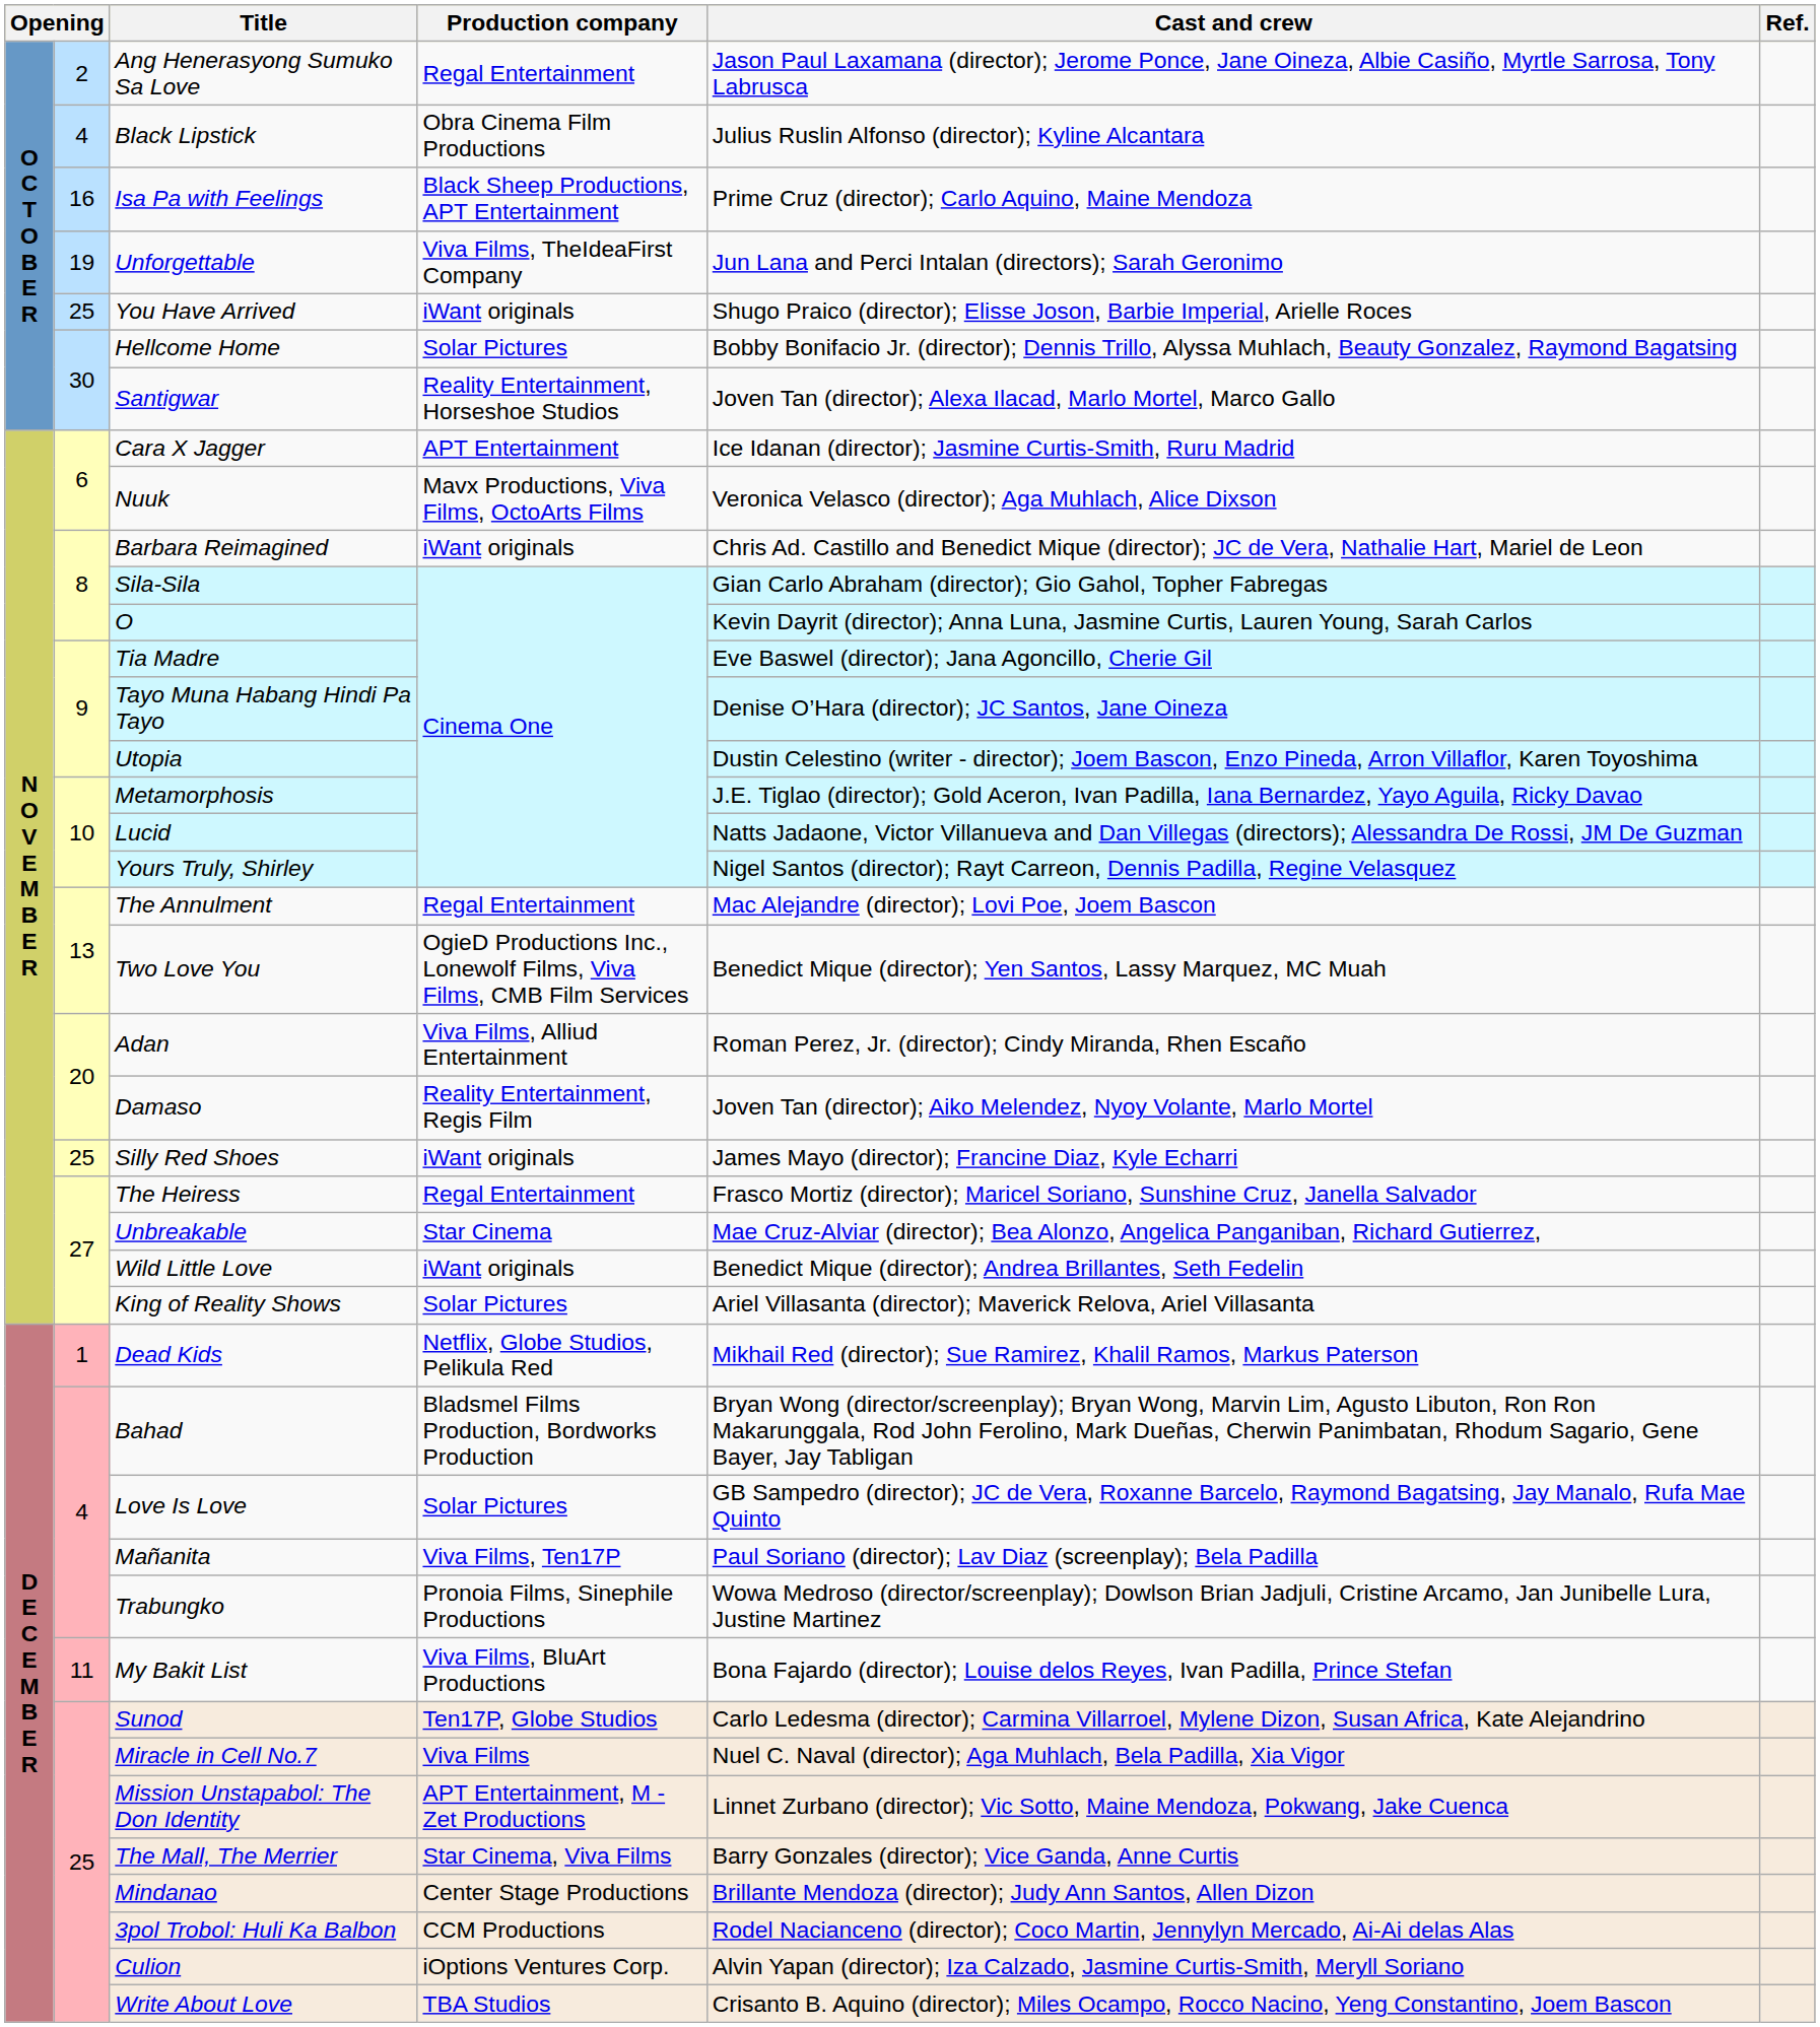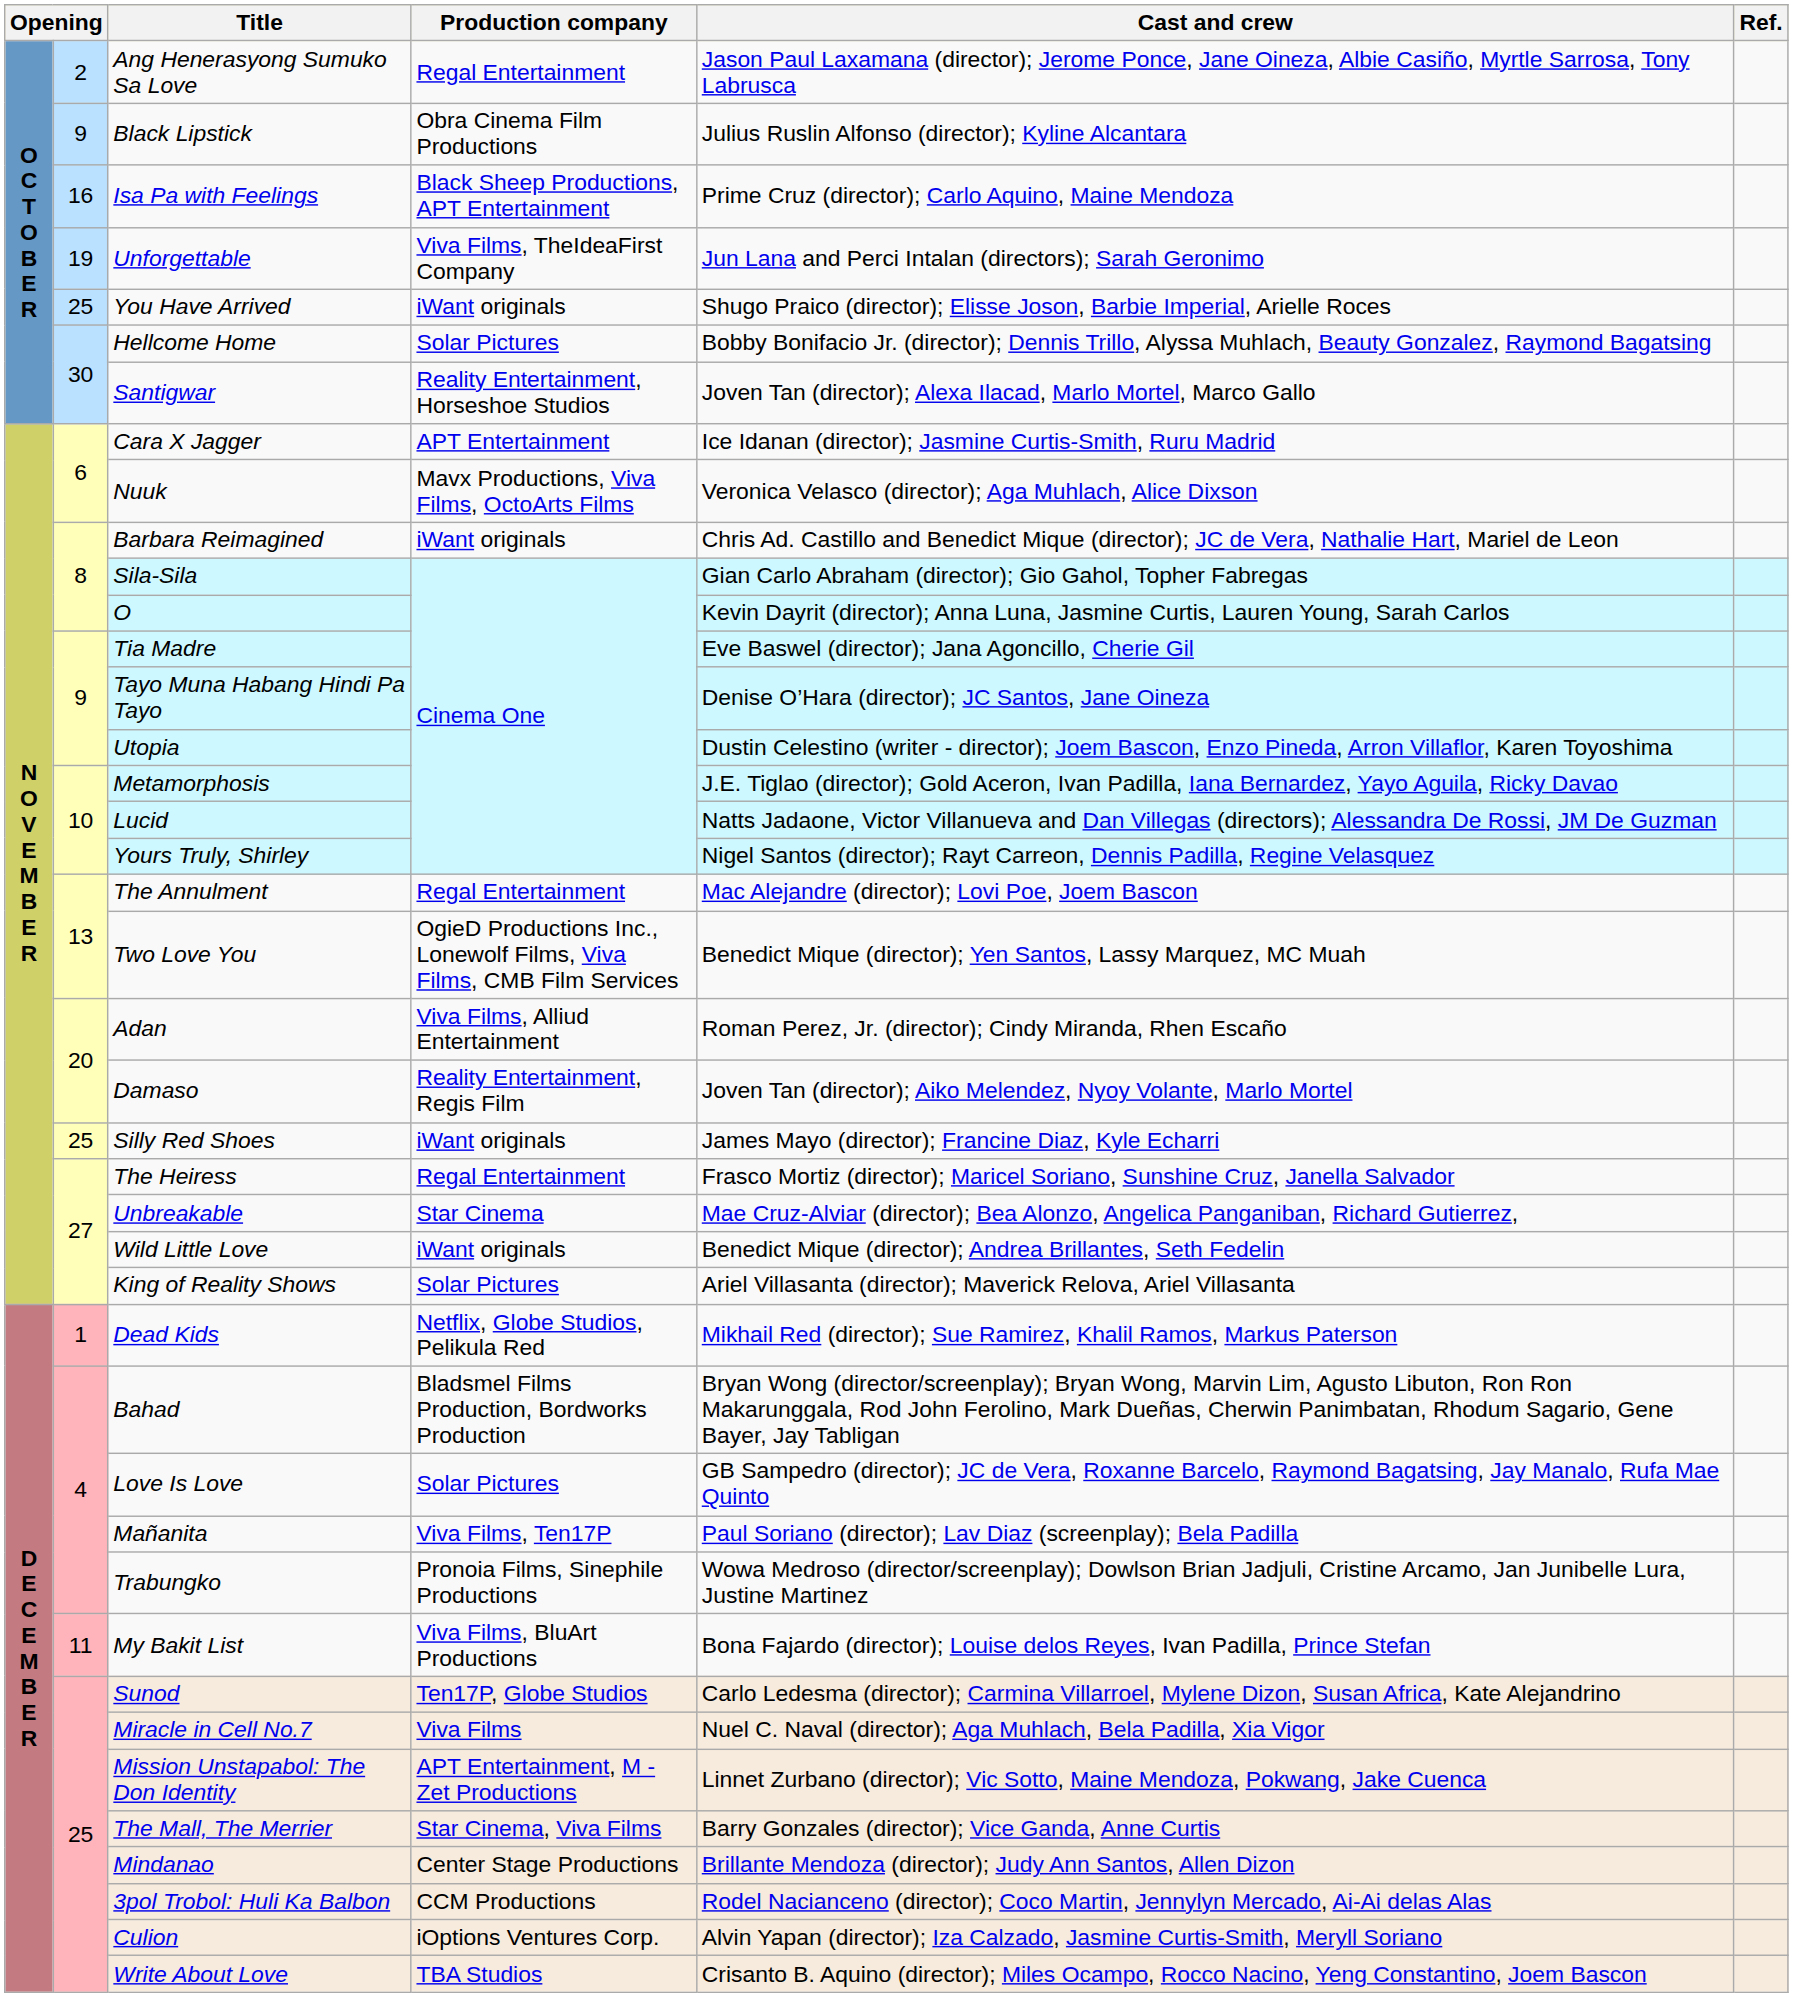Black Lipstick | column 2: 4 -> 9
